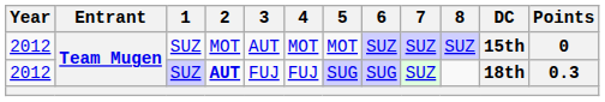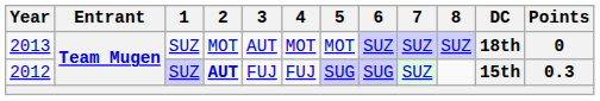row 2 | Year: 2012 -> 2013
row 2 | DC: 15th -> 18th
row 3 | DC: 18th -> 15th
